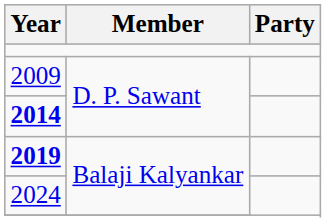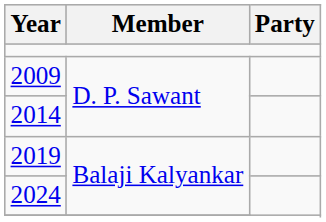2014 | Year: bold -> normal
2019 | Year: bold -> normal
